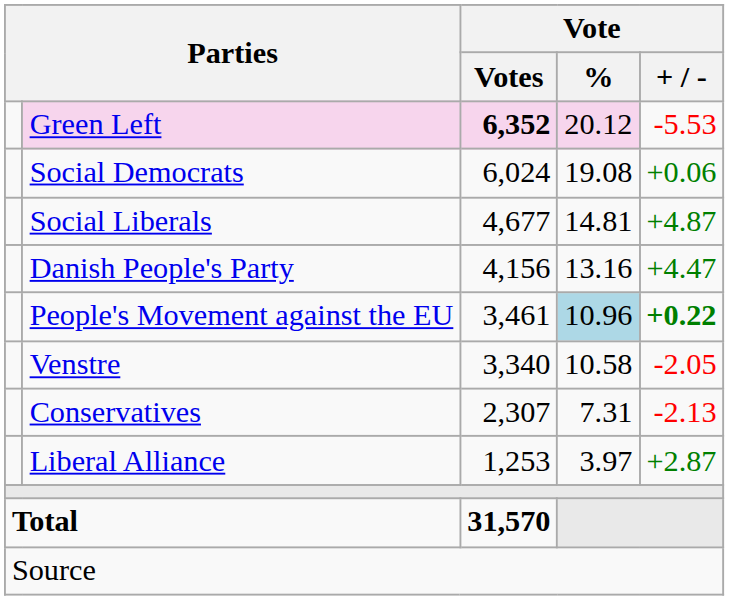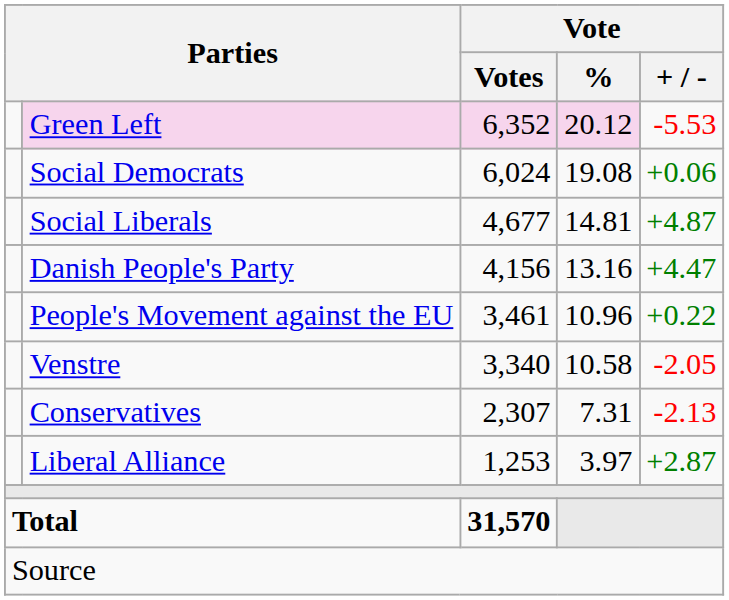Green Left | Vote / Votes: bold -> normal
People's Movement against the EU | Vote / %: lightblue background -> no background
People's Movement against the EU | Vote / + / -: bold -> normal
